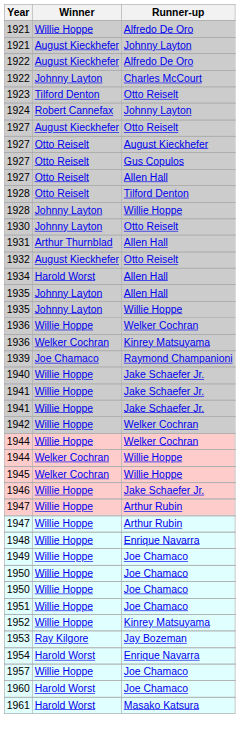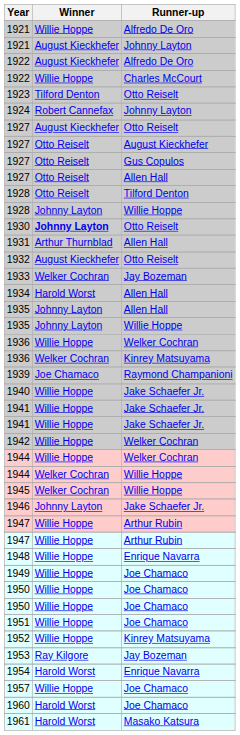1922 / Charles McCourt | Winner: Johnny Layton -> Willie Hoppe
1930 | Winner: normal -> bold
+ row: 1933 | Welker Cochran | Jay Bozeman
1946 | Winner: Willie Hoppe -> Johnny Layton
